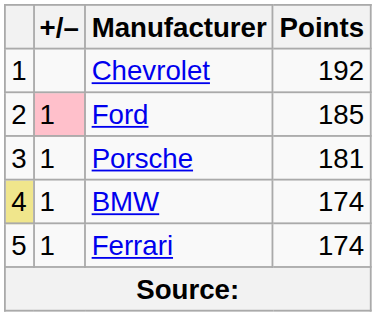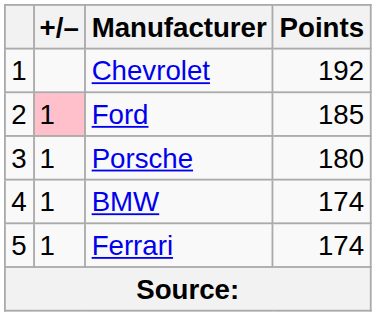Porsche | Points: 181 -> 180
BMW | column 1: khaki background -> no background
